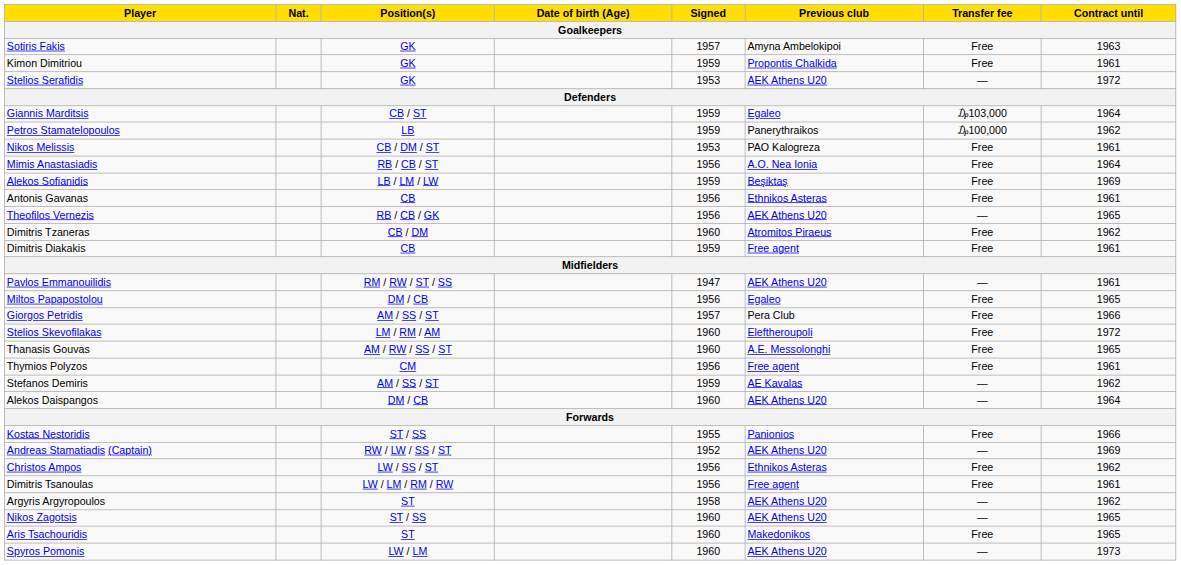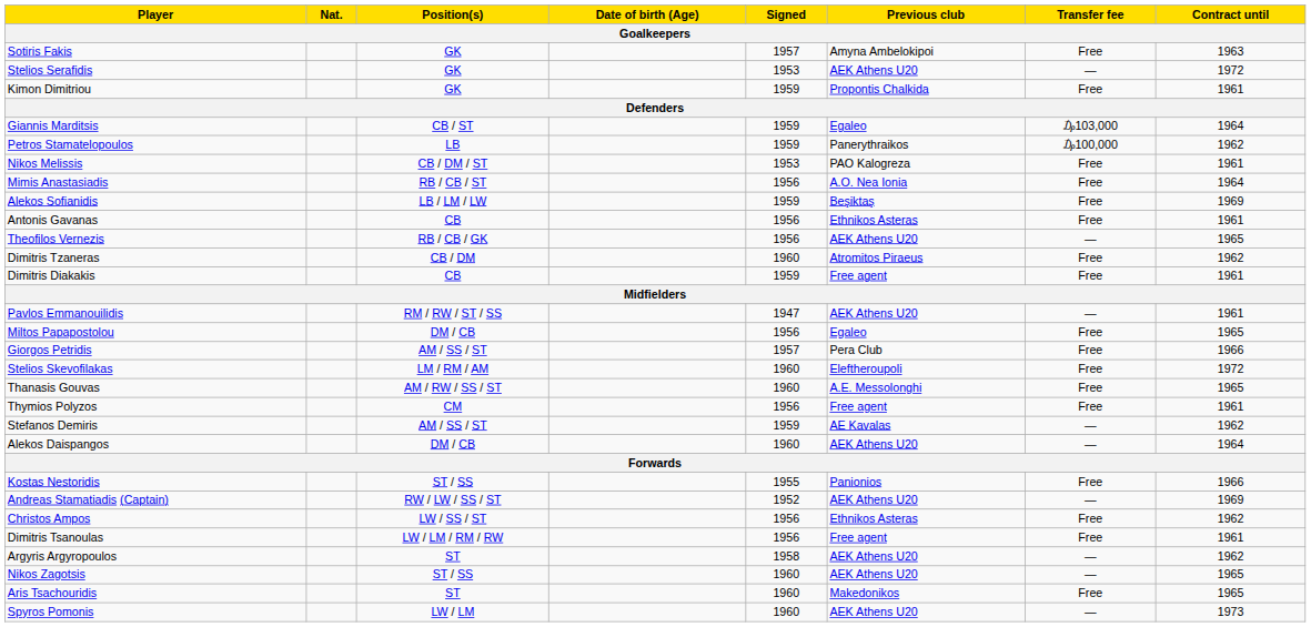rows swapped: Stelios Serafidis <-> Kimon Dimitriou
